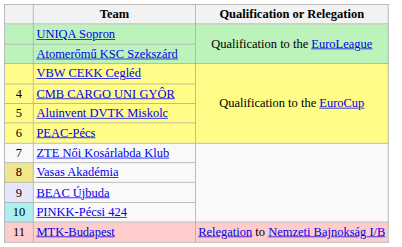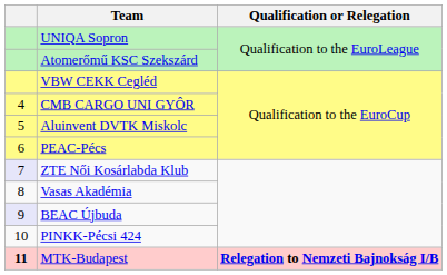ZTE Női Kosárlabda Klub | column 1: no background -> lavender background
Vasas Akadémia | column 1: khaki background -> no background
PINKK-Pécsi 424 | column 1: paleturquoise background -> no background
MTK-Budapest | column 1: normal -> bold
MTK-Budapest | Qualification or Relegation: normal -> bold
